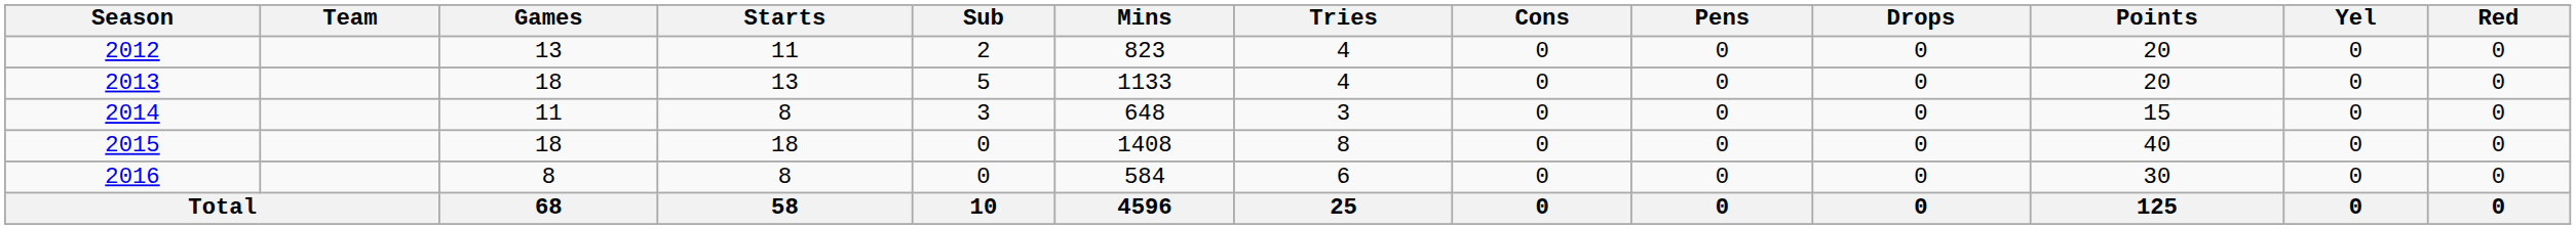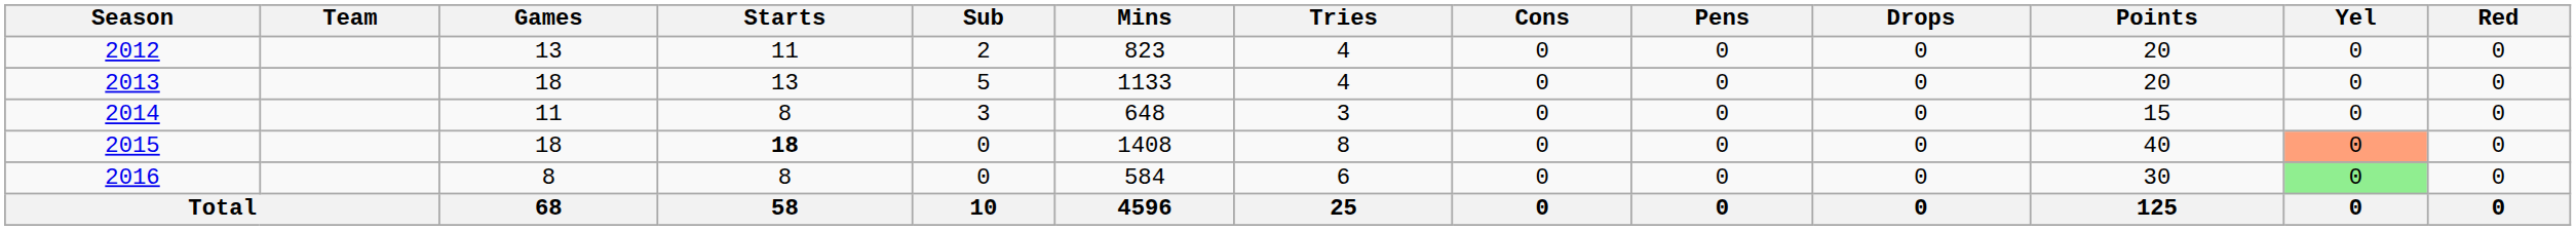2015 | Starts: normal -> bold
2015 | Yel: no background -> lightsalmon background
2016 | Yel: no background -> lightgreen background
